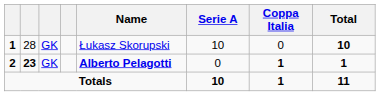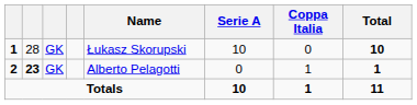2 | Name: bold -> normal
2 | Coppa Italia: bold -> normal
